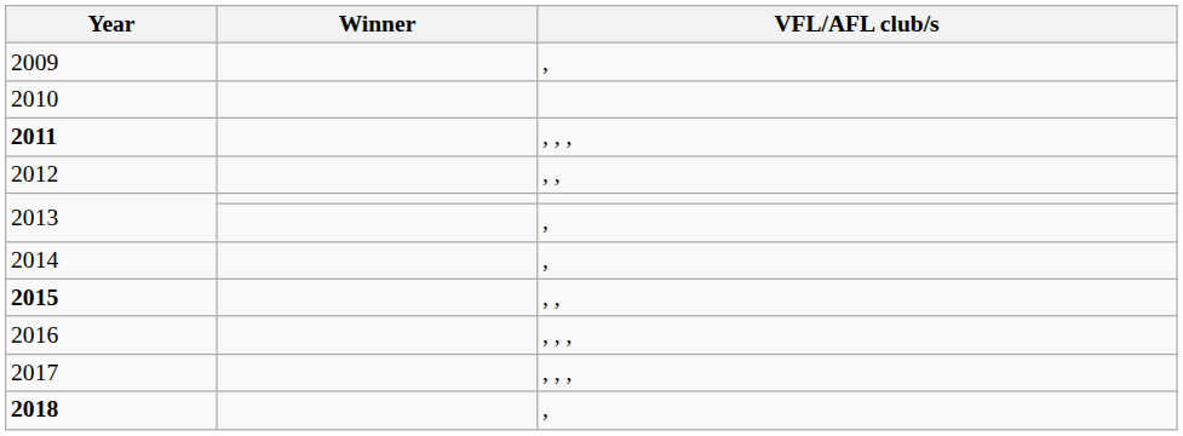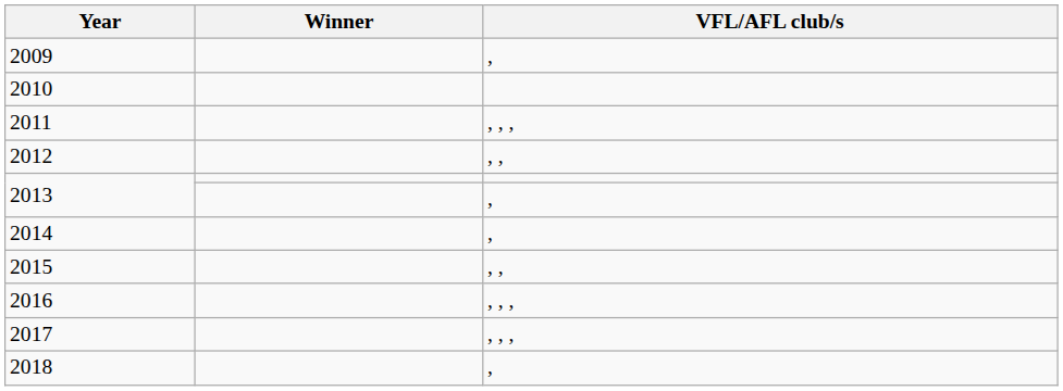2011 | Year: bold -> normal
2015 | Year: bold -> normal
2018 | Year: bold -> normal
